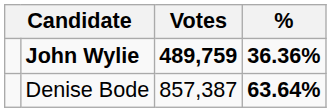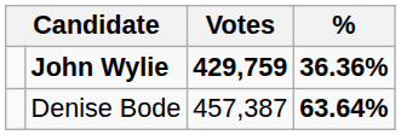John Wylie | Votes: 489,759 -> 429,759
Denise Bode | Votes: 857,387 -> 457,387
